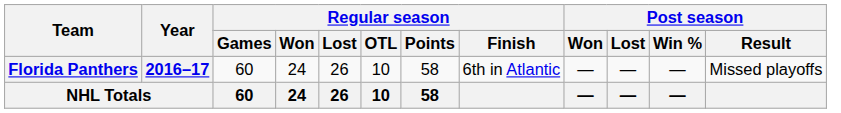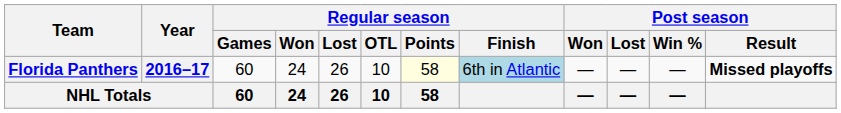Florida Panthers | Regular season / Points: no background -> lightyellow background
Florida Panthers | Regular season / Finish: no background -> lightblue background
Florida Panthers | Post season / Result: normal -> bold
